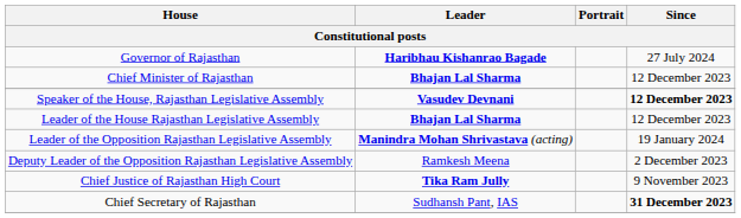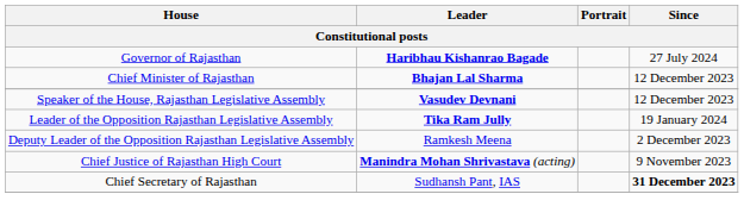Speaker of the House, Rajasthan Legislative Assembly | Since: bold -> normal
- row: Leader of the House Rajasthan Legislative Assembly | Bhajan Lal Sharma | 12 December 2023
Leader of the Opposition Rajasthan Legislative Assembly | Leader: Manindra Mohan Shrivastava (acting) -> Tika Ram Jully
Chief Justice of Rajasthan High Court | Leader: Tika Ram Jully -> Manindra Mohan Shrivastava (acting)
